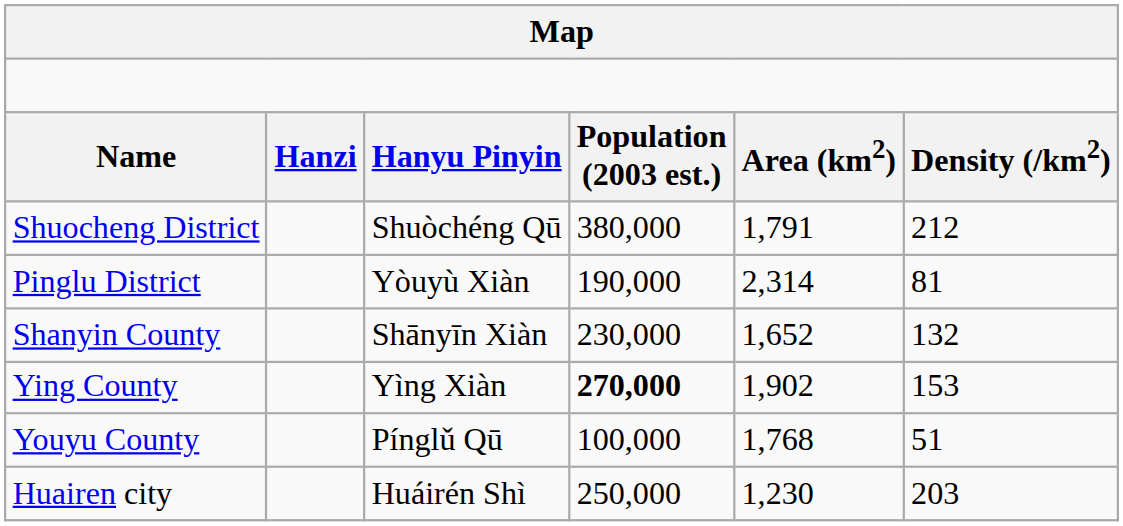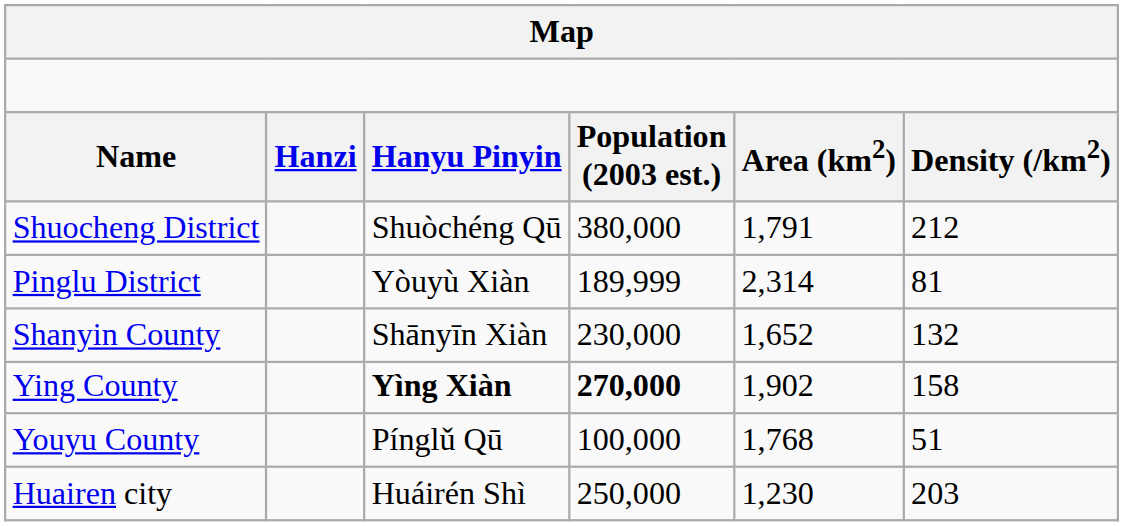Pinglu District | column 4: 190,000 -> 189,999
Ying County | column 3: normal -> bold
Ying County | column 6: 153 -> 158
